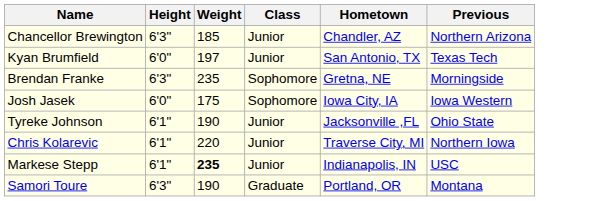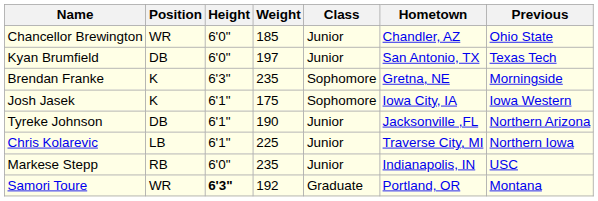+ column: Position | WR | DB | K | K | DB | LB | RB | WR
Chancellor Brewington | Height: 6'3" -> 6'0"
Chancellor Brewington | Previous: Northern Arizona -> Ohio State
Josh Jasek | Height: 6'0" -> 6'1"
Tyreke Johnson | Previous: Ohio State -> Northern Arizona
Chris Kolarevic | Weight: 220 -> 225
Markese Stepp | Height: 6'1" -> 6'0"
Markese Stepp | Weight: bold -> normal
Samori Toure | Height: normal -> bold
Samori Toure | Weight: 190 -> 192
